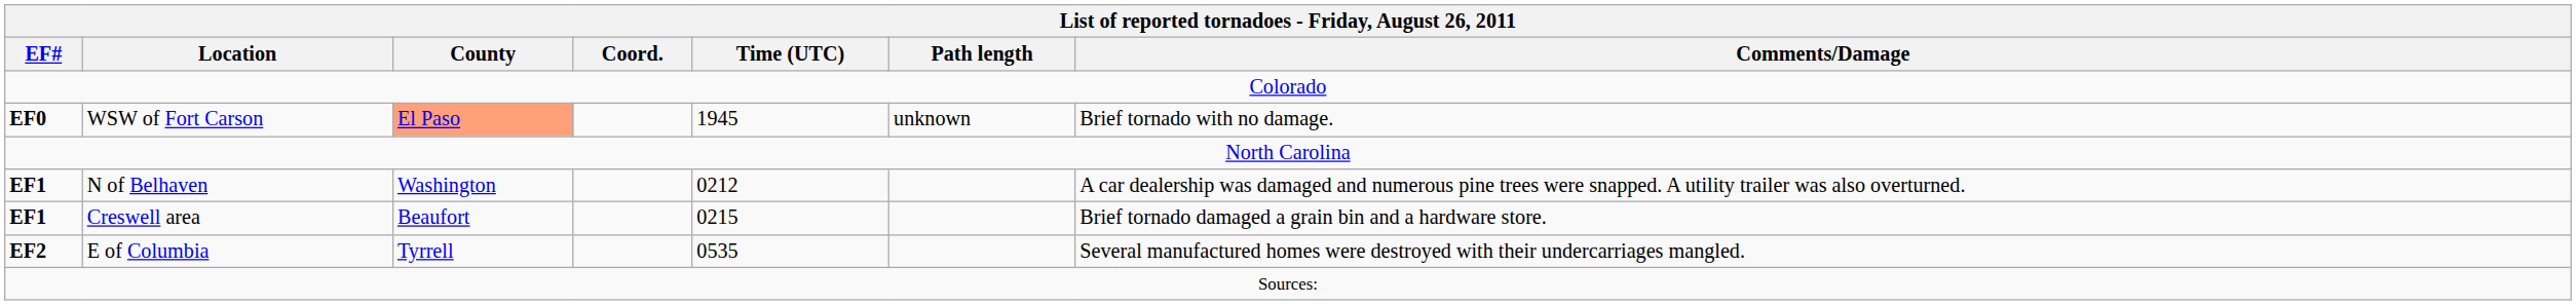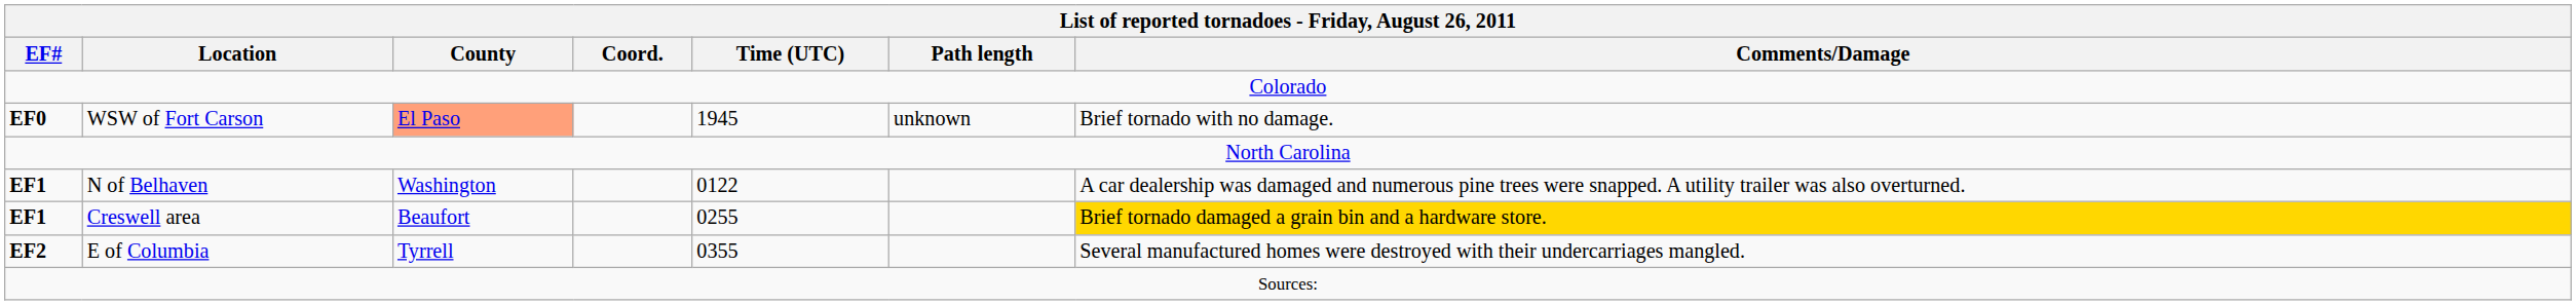N of Belhaven | Time (UTC): 0212 -> 0122
Creswell area | Time (UTC): 0215 -> 0255
Creswell area | Comments/Damage: no background -> gold background
E of Columbia | Time (UTC): 0535 -> 0355
